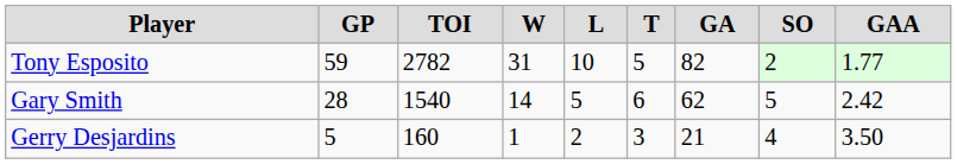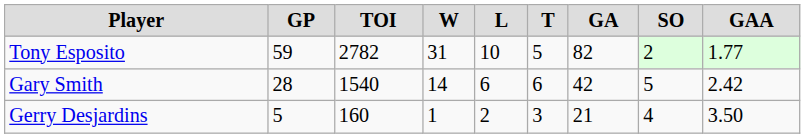Gary Smith | L: 5 -> 6
Gary Smith | GA: 62 -> 42
